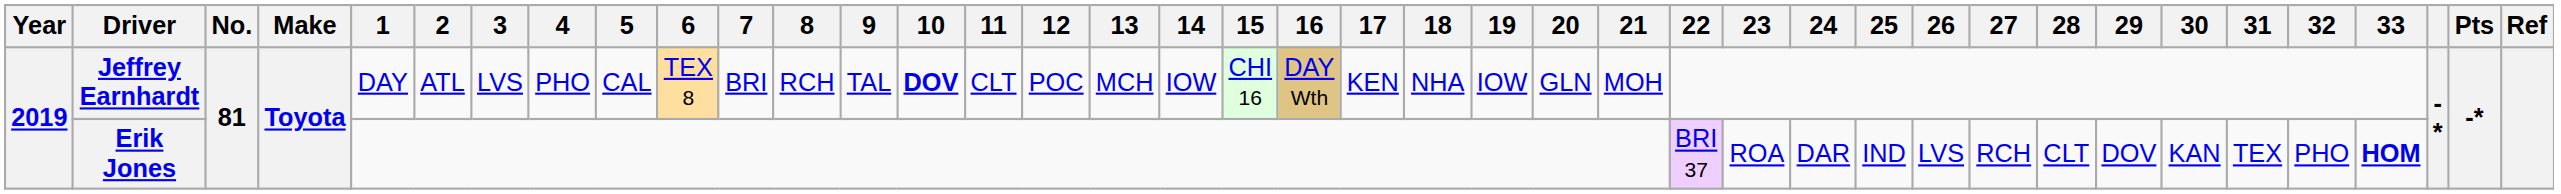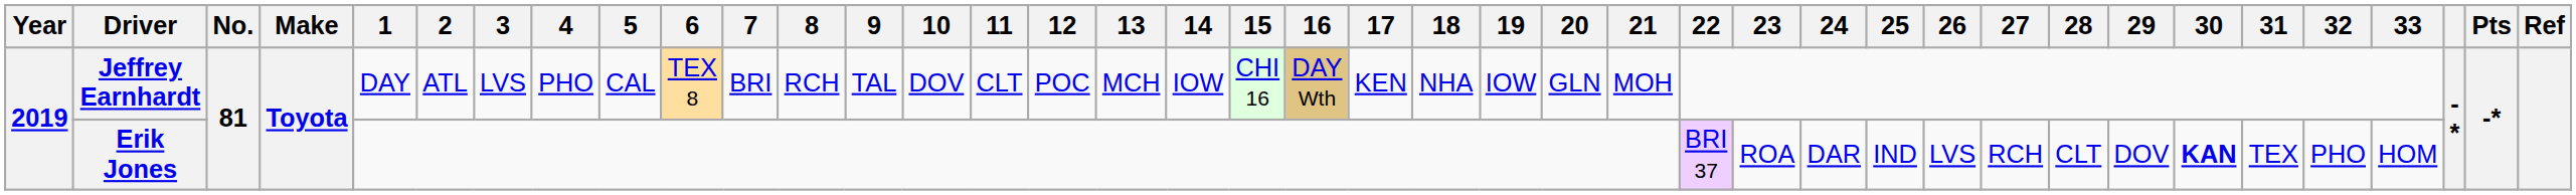Jeffrey Earnhardt | 10: bold -> normal
Erik Jones | 30: normal -> bold
Erik Jones | 33: bold -> normal
